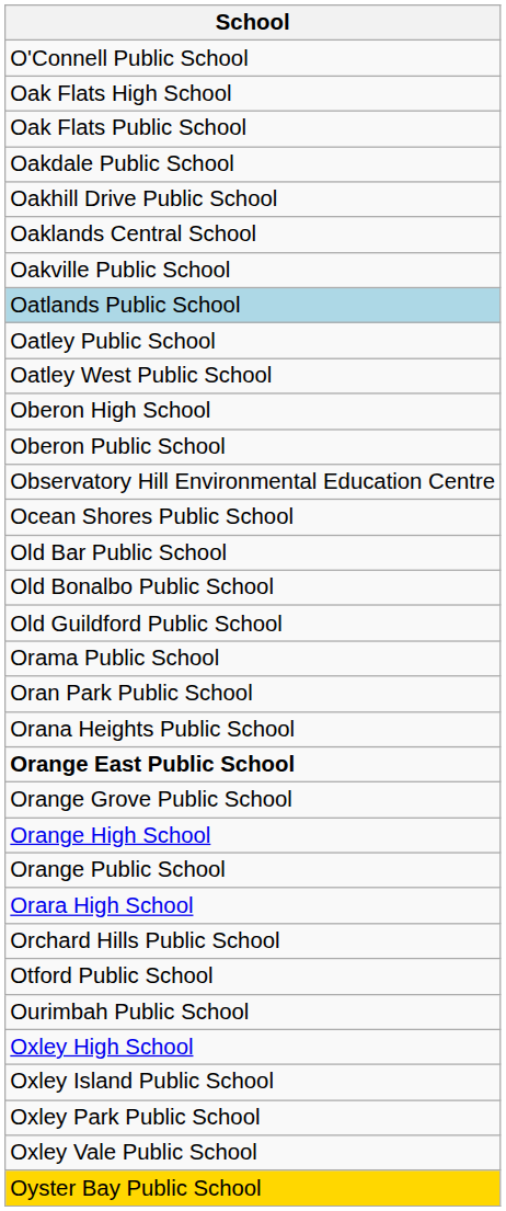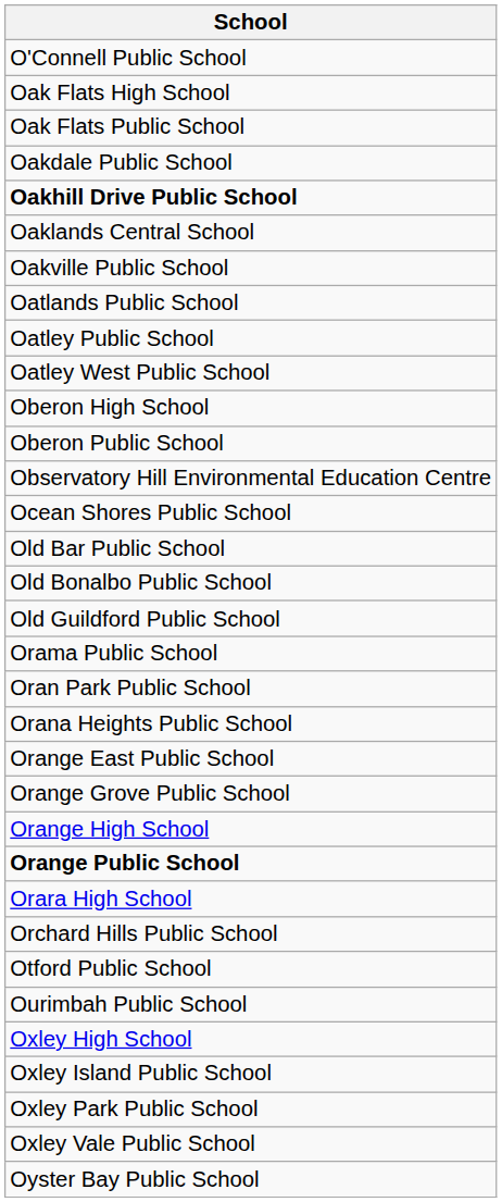row 6 | column 1: normal -> bold
row 9 | column 1: lightblue background -> no background
row 22 | column 1: bold -> normal
row 25 | column 1: normal -> bold
row 34 | column 1: gold background -> no background
